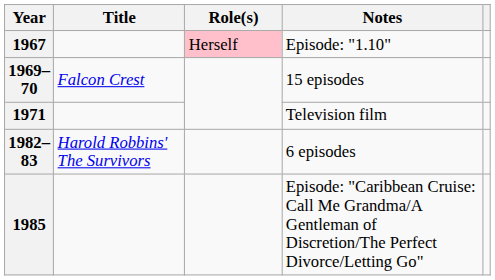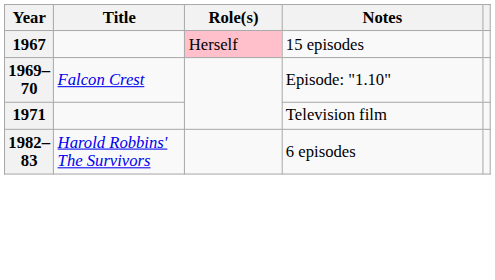1967 | Notes: Episode: "1.10" -> 15 episodes
1969–70 | Notes: 15 episodes -> Episode: "1.10"
- row: 1985 | Episode: "Caribbean Cruise: Call Me Grandma/A Gentleman of Discretion/The Perfect Divorce/Letting Go"
